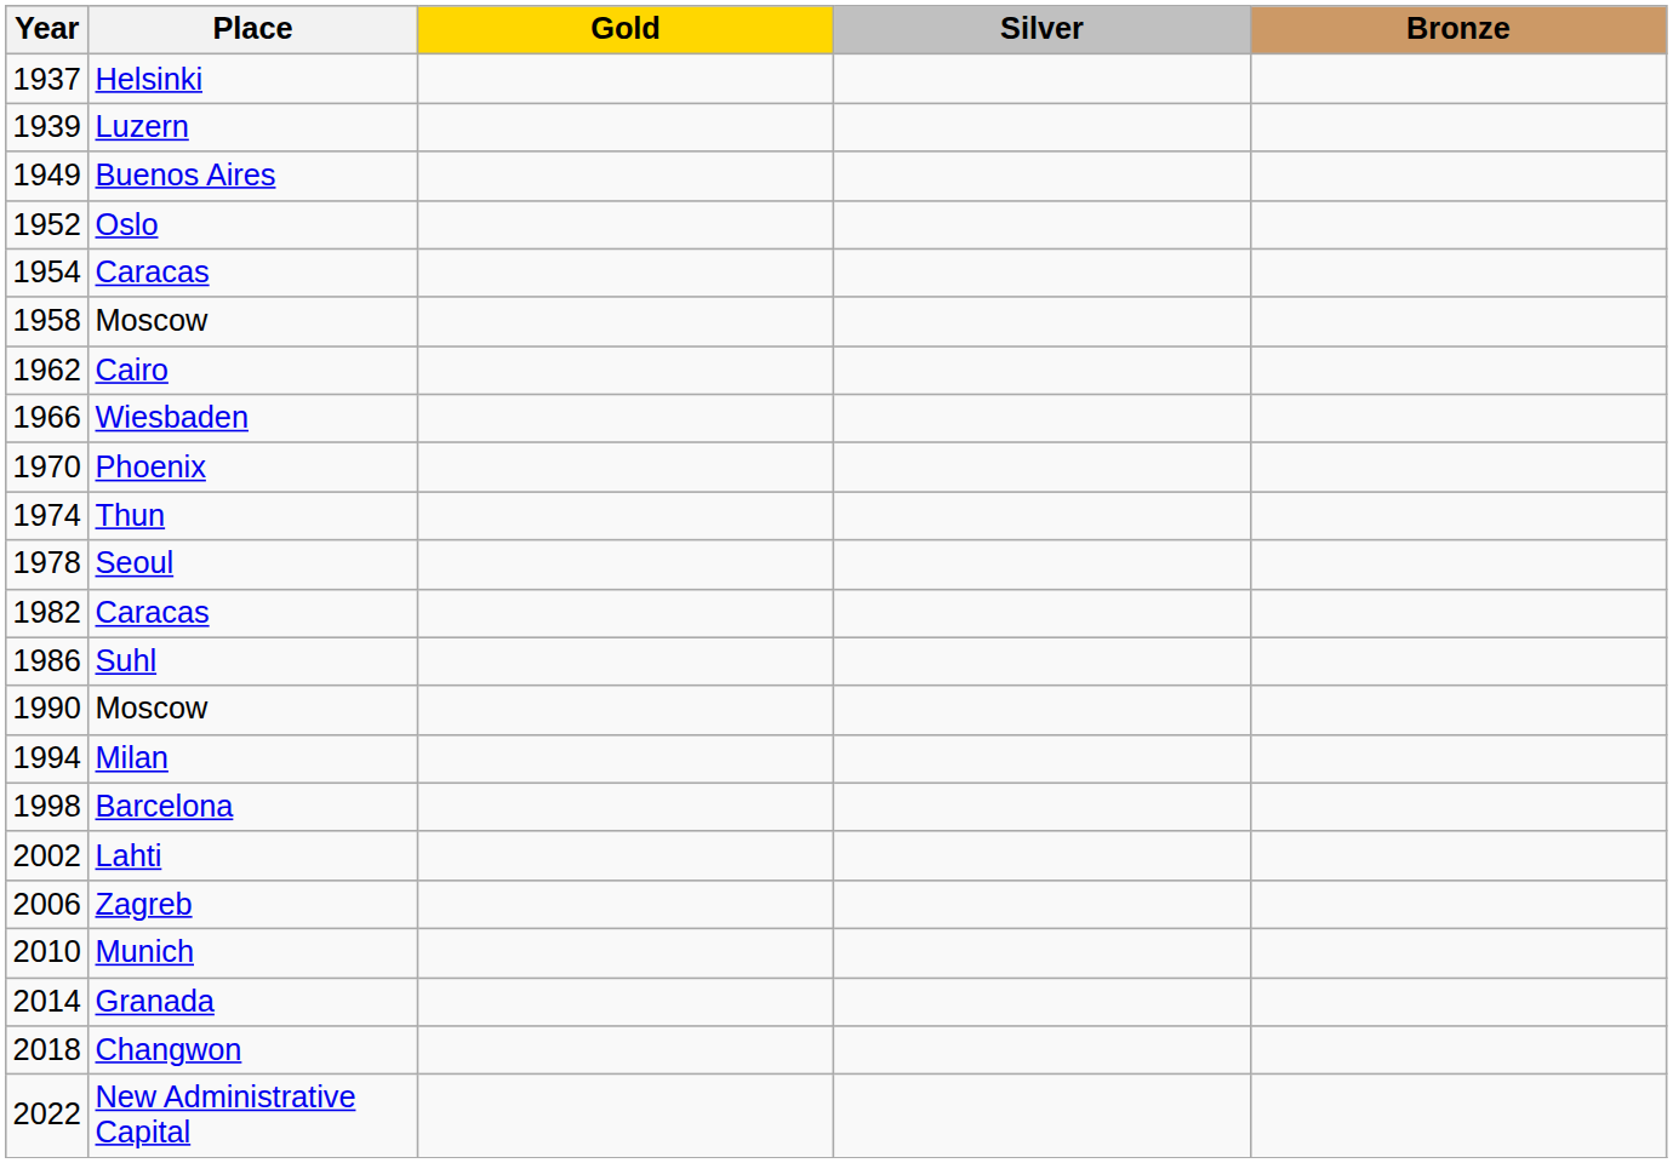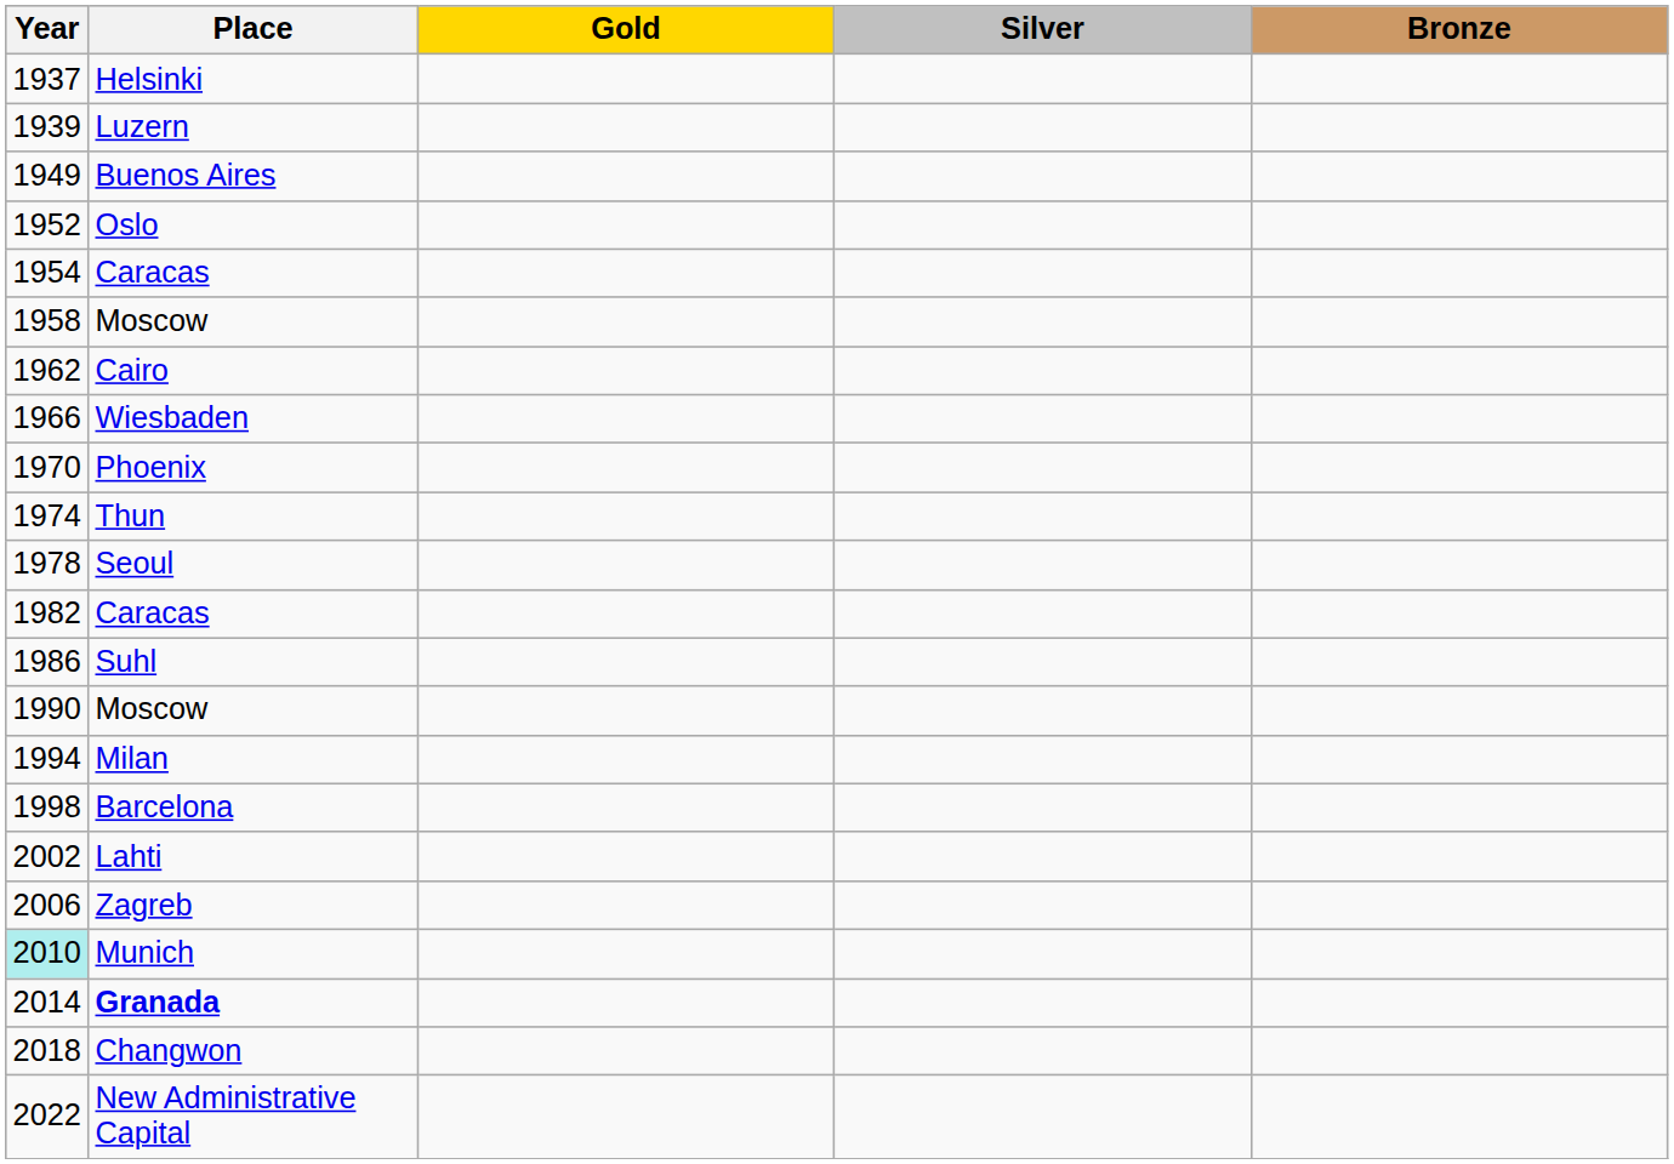Munich | Year: no background -> paleturquoise background
Granada | Place: normal -> bold
